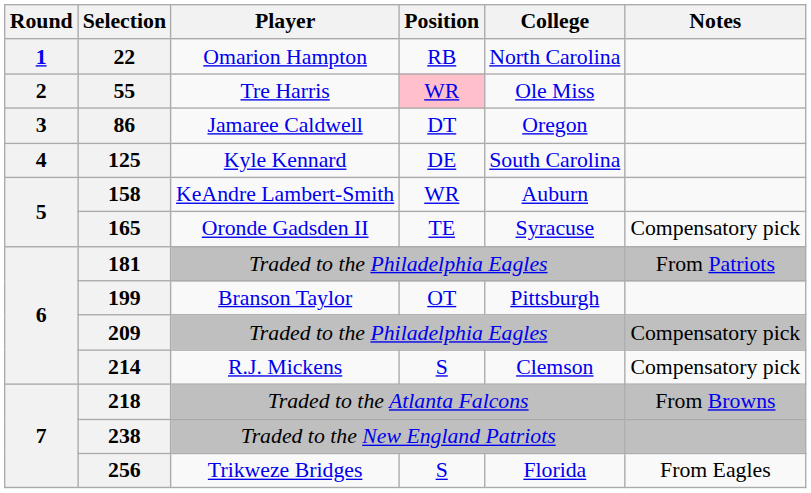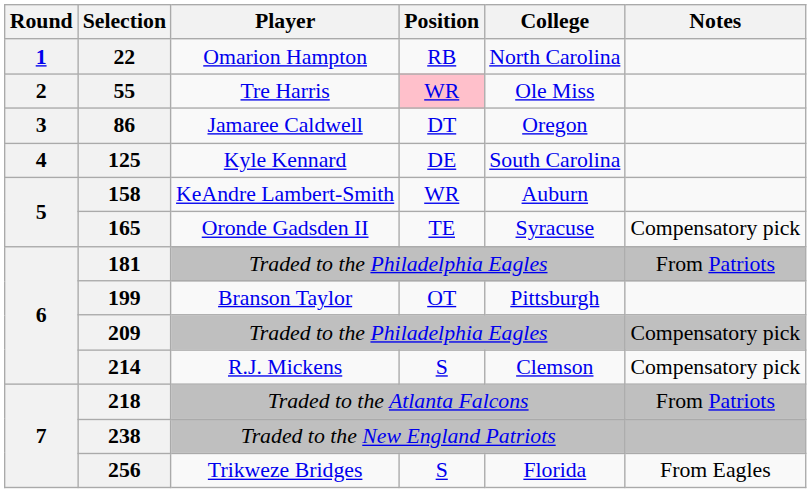218 | Notes: From Browns -> From Patriots
